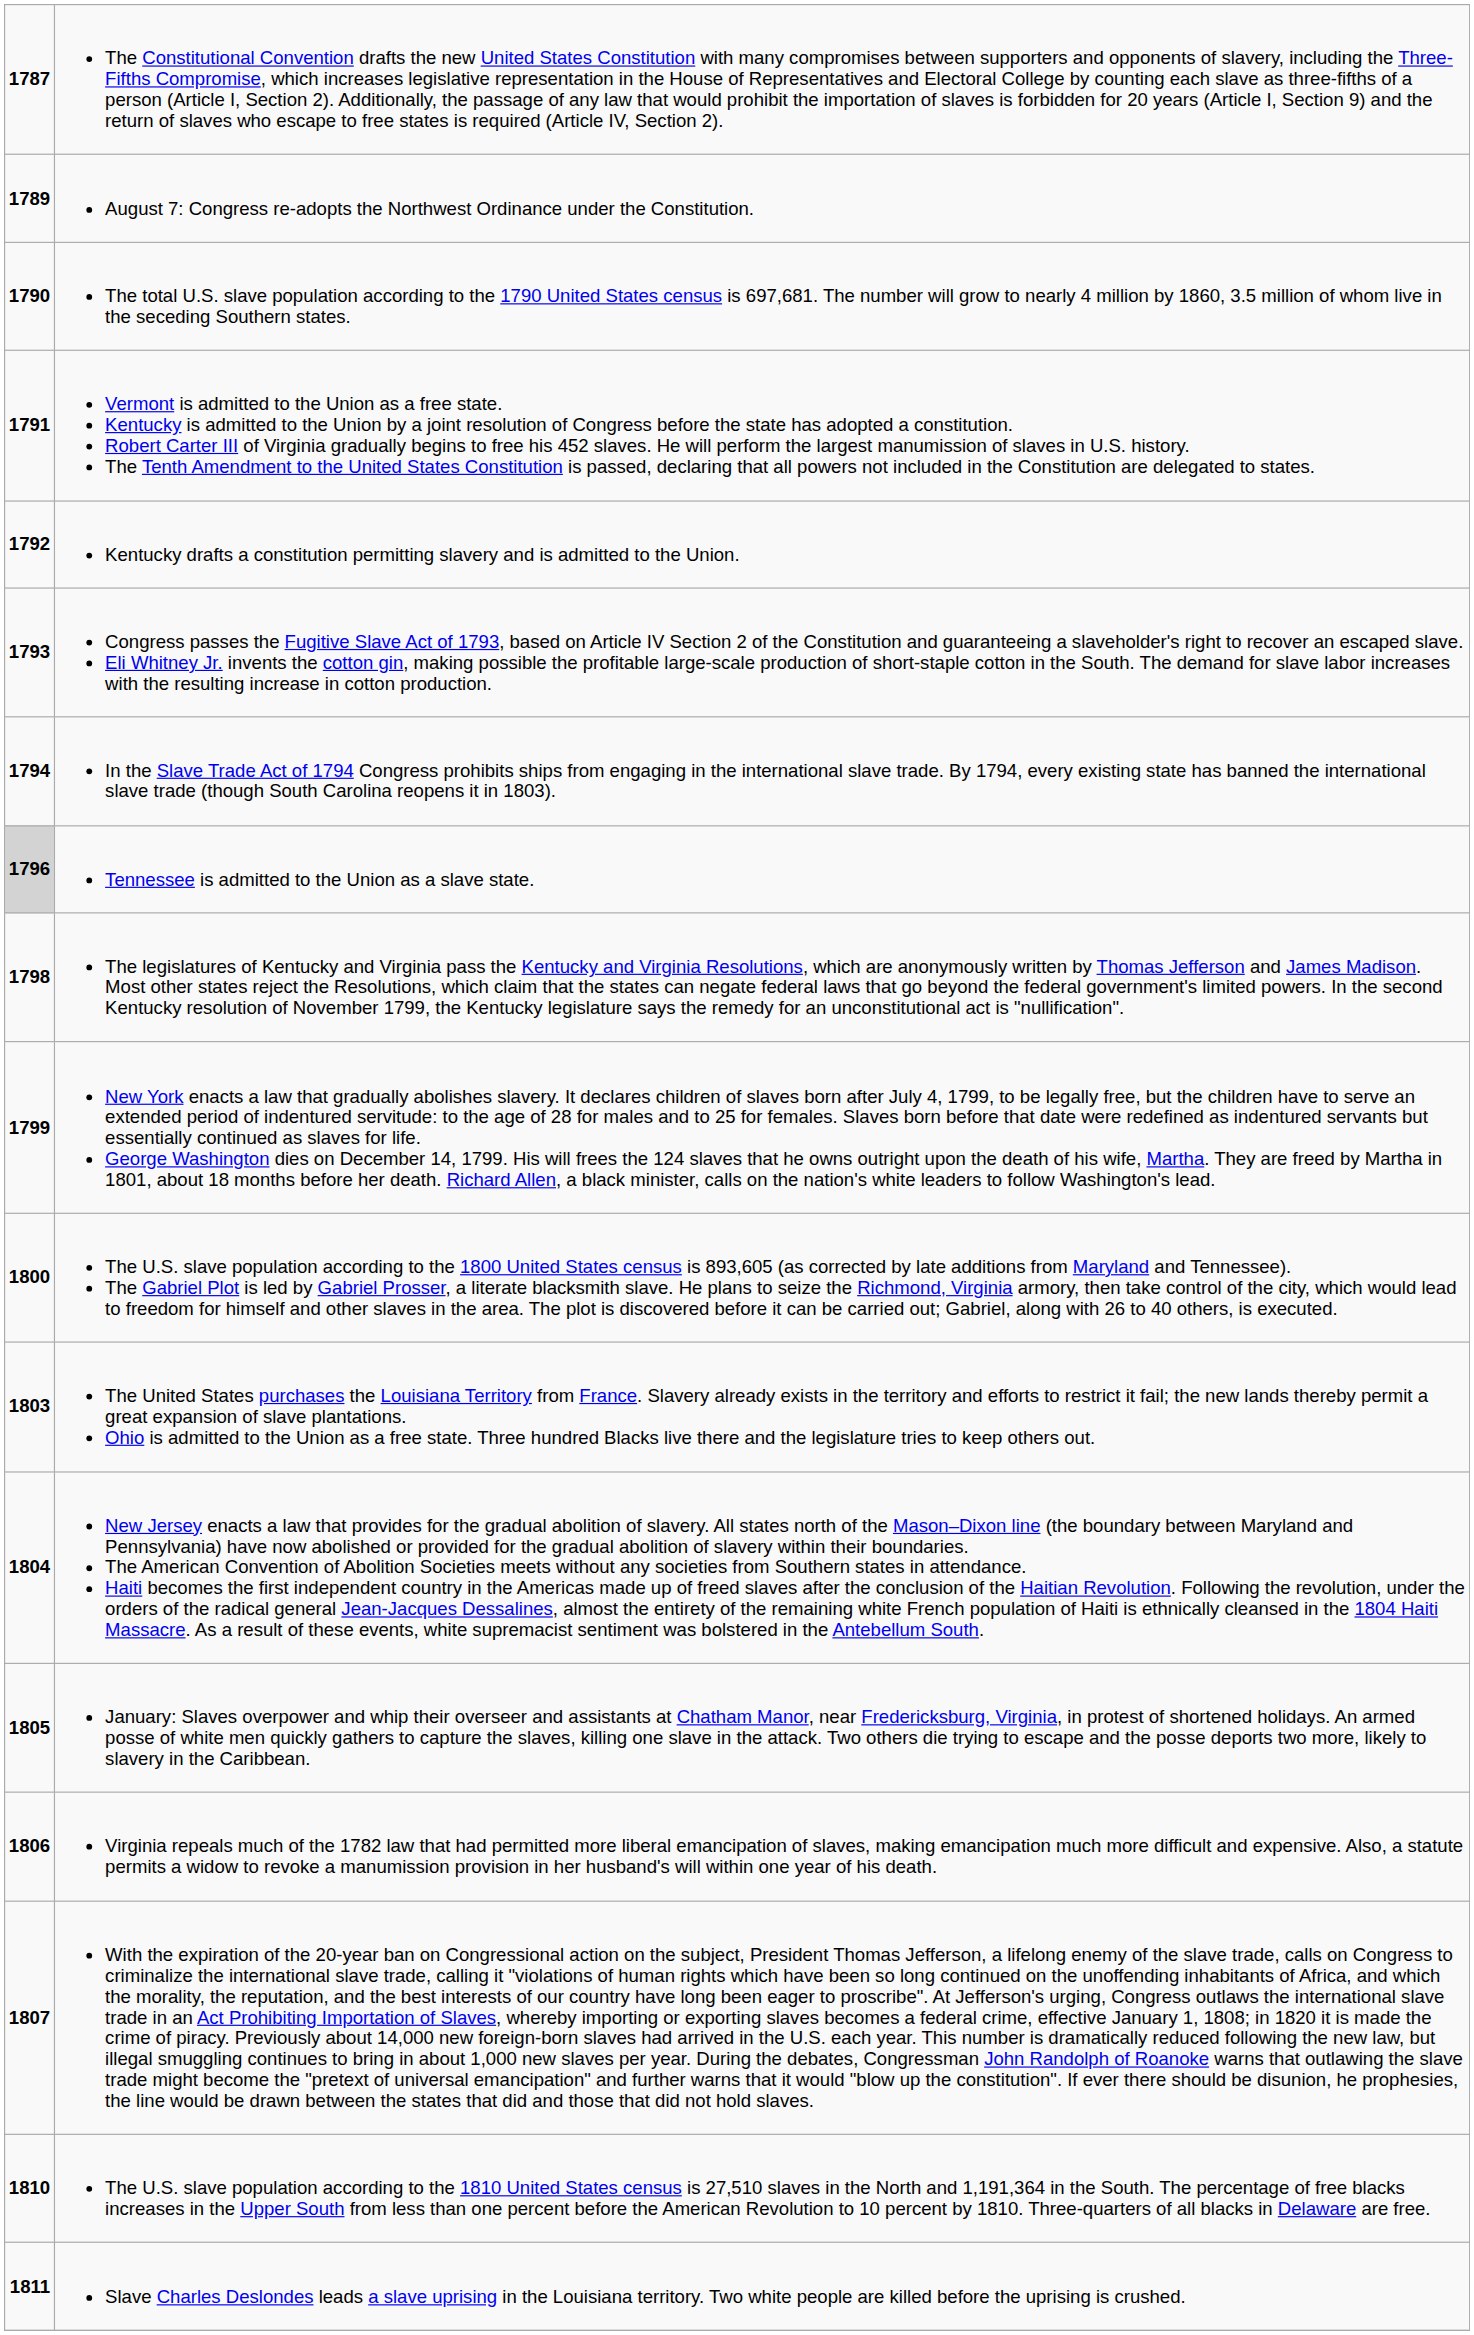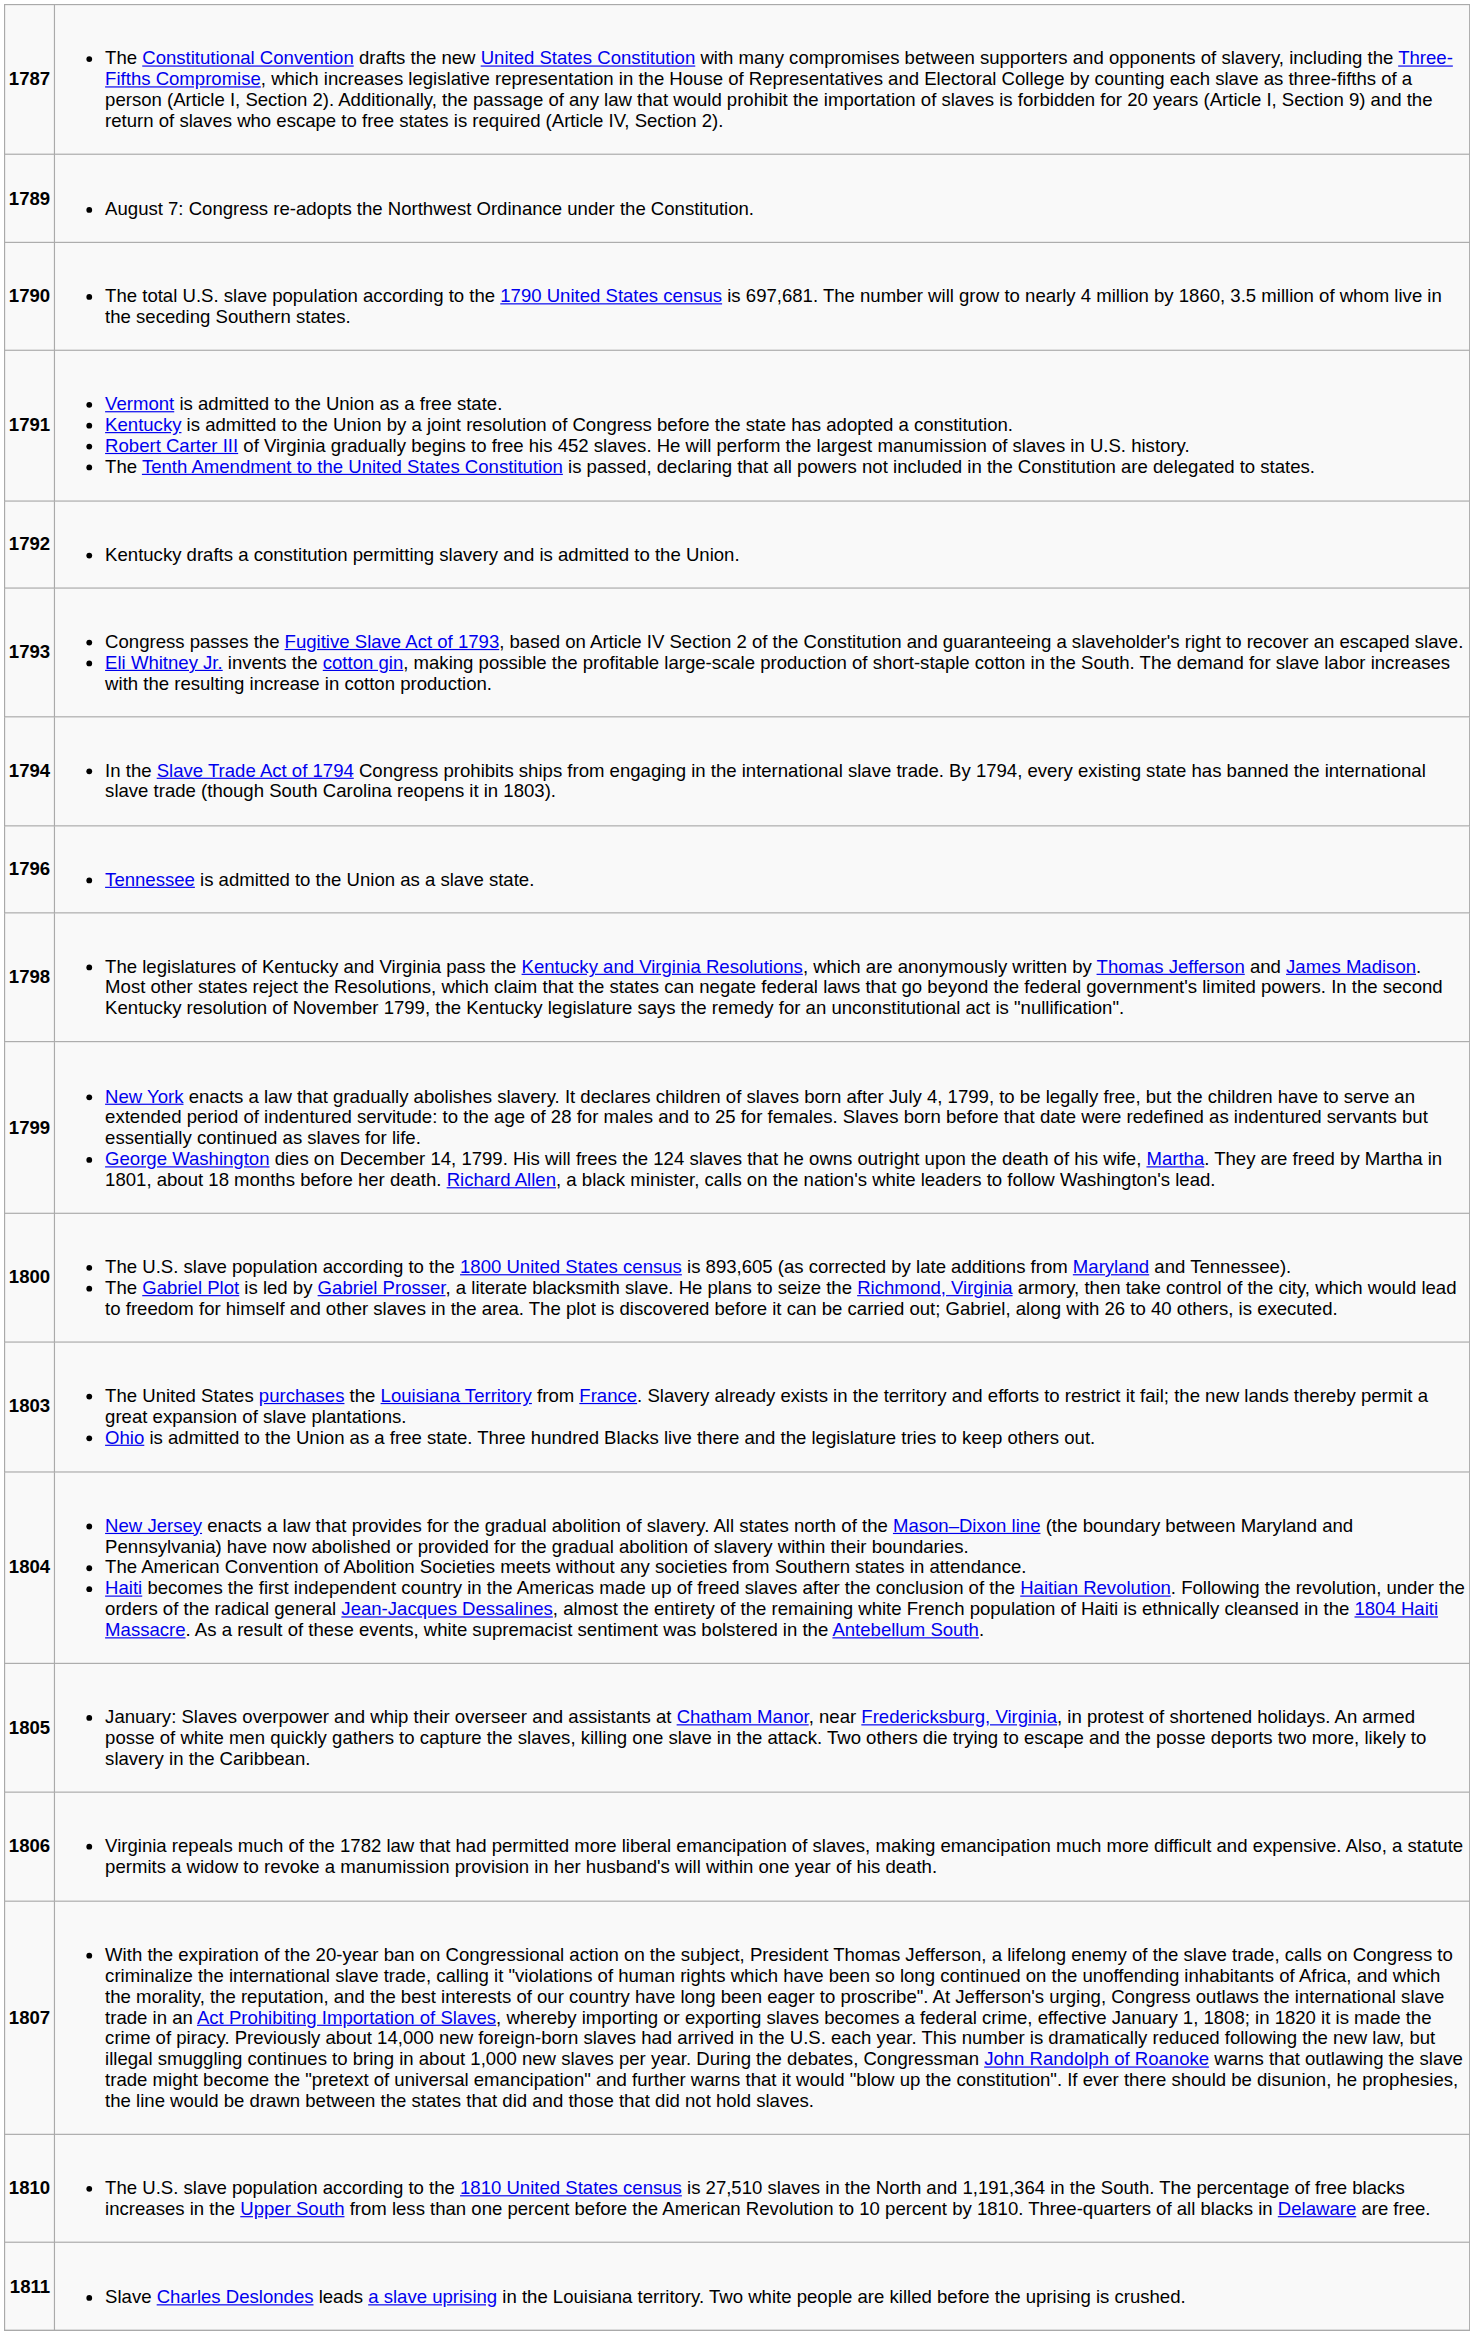Tennessee is admitted to the Union as a slave state. | column 1: lightgrey background -> no background
